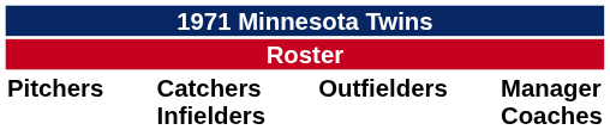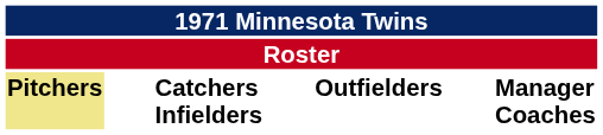Pitchers | column 1: no background -> khaki background
